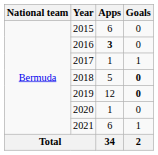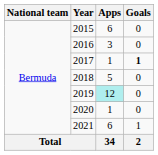2016 | Apps: bold -> normal
2017 | Goals: normal -> bold
2018 | Goals: bold -> normal
2019 | Apps: no background -> paleturquoise background
2019 | Goals: bold -> normal
